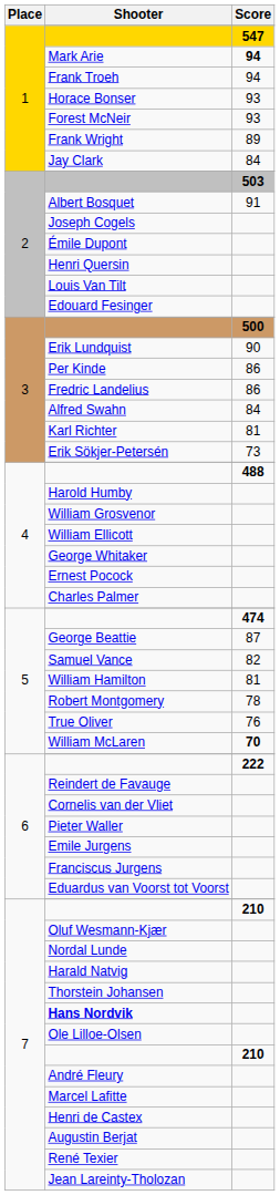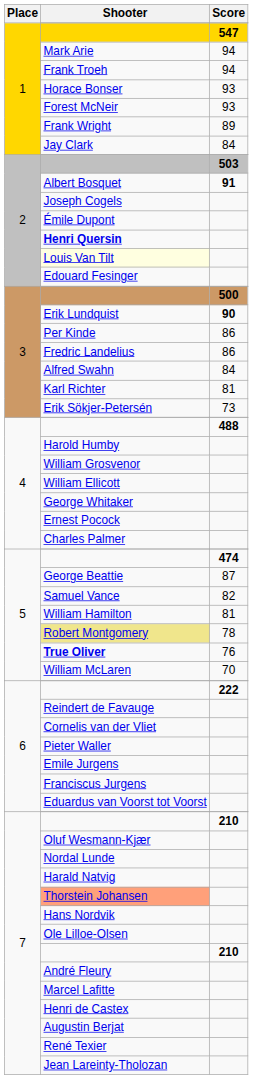Mark Arie | Score: bold -> normal
Albert Bosquet | Score: normal -> bold
Henri Quersin | Shooter: normal -> bold
Louis Van Tilt | Shooter: no background -> lightyellow background
Erik Lundquist | Score: normal -> bold
Robert Montgomery | Shooter: no background -> khaki background
True Oliver | Shooter: normal -> bold
William McLaren | Score: bold -> normal
Thorstein Johansen | Shooter: no background -> lightsalmon background
Hans Nordvik | Shooter: bold -> normal
